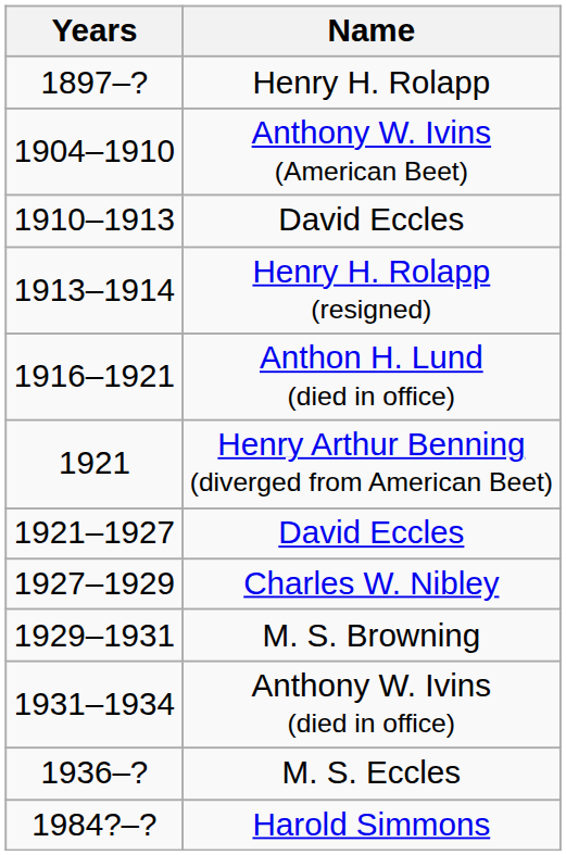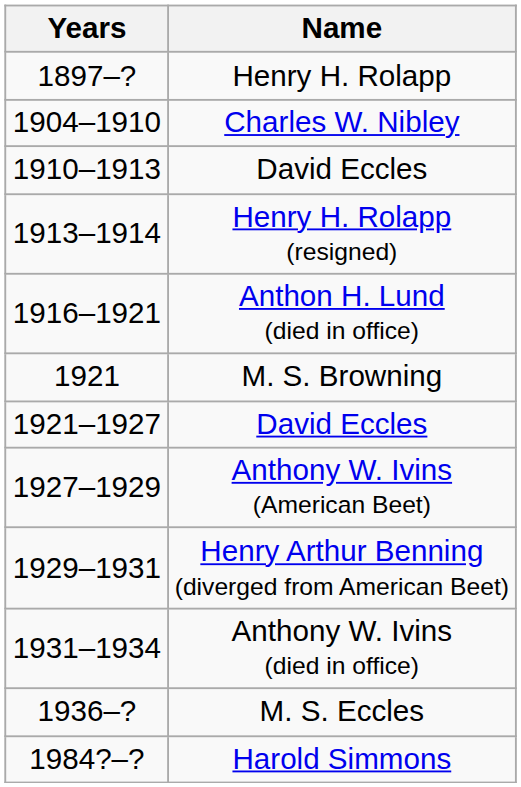row 3 | Name: Anthony W. Ivins (American Beet) -> Charles W. Nibley
row 7 | Name: Henry Arthur Benning (diverged from American Beet) -> M. S. Browning
row 9 | Name: Charles W. Nibley -> Anthony W. Ivins (American Beet)
row 10 | Name: M. S. Browning -> Henry Arthur Benning (diverged from American Beet)
